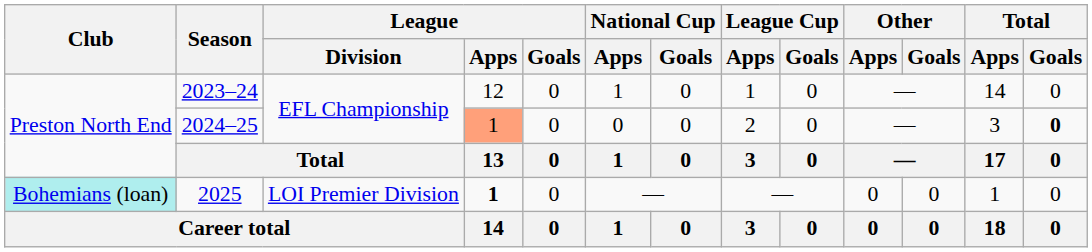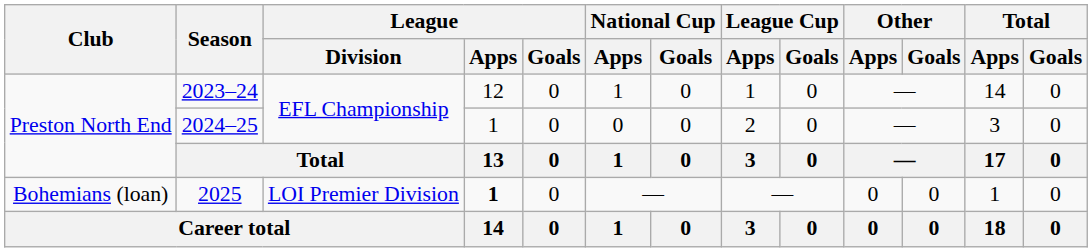2024–25 | League / Apps: lightsalmon background -> no background
2024–25 | Total / Goals: bold -> normal
2025 | Club: paleturquoise background -> no background
